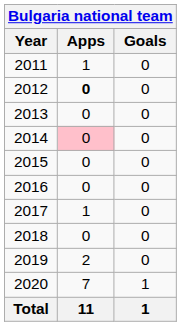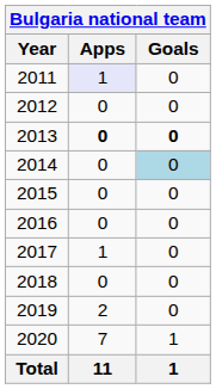2011 | Apps: no background -> lavender background
2012 | Apps: bold -> normal
2013 | Apps: normal -> bold
2013 | Goals: normal -> bold
2014 | Apps: pink background -> no background
2014 | Goals: no background -> lightblue background
